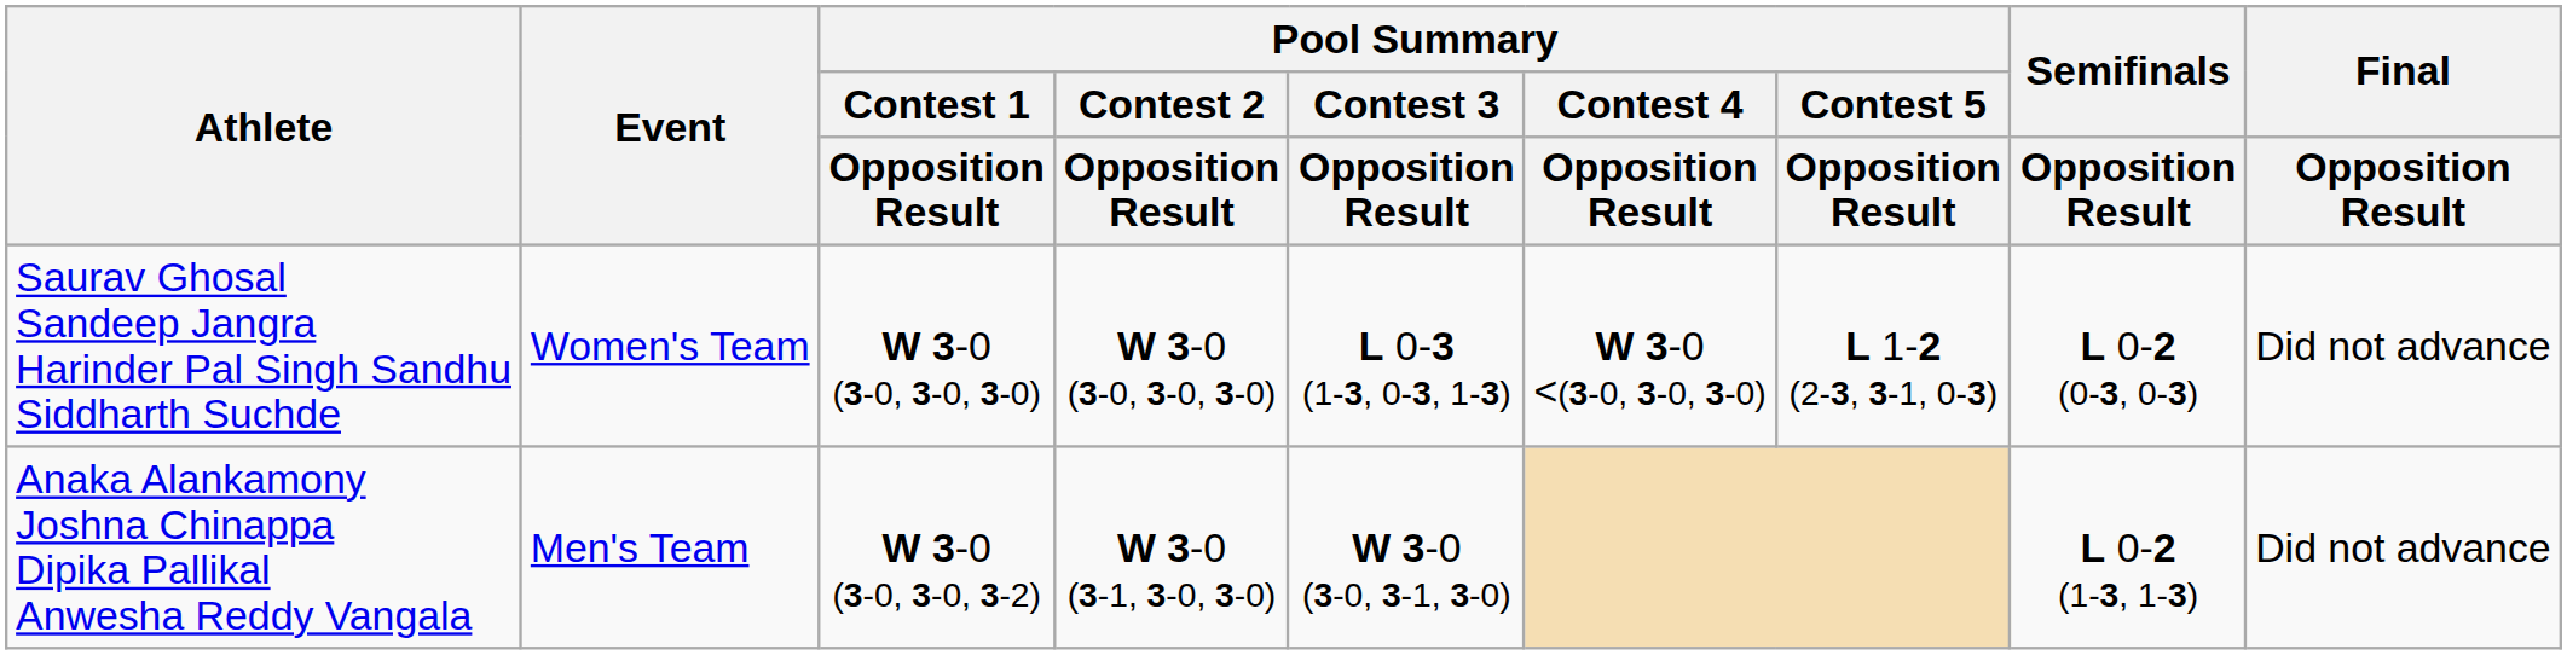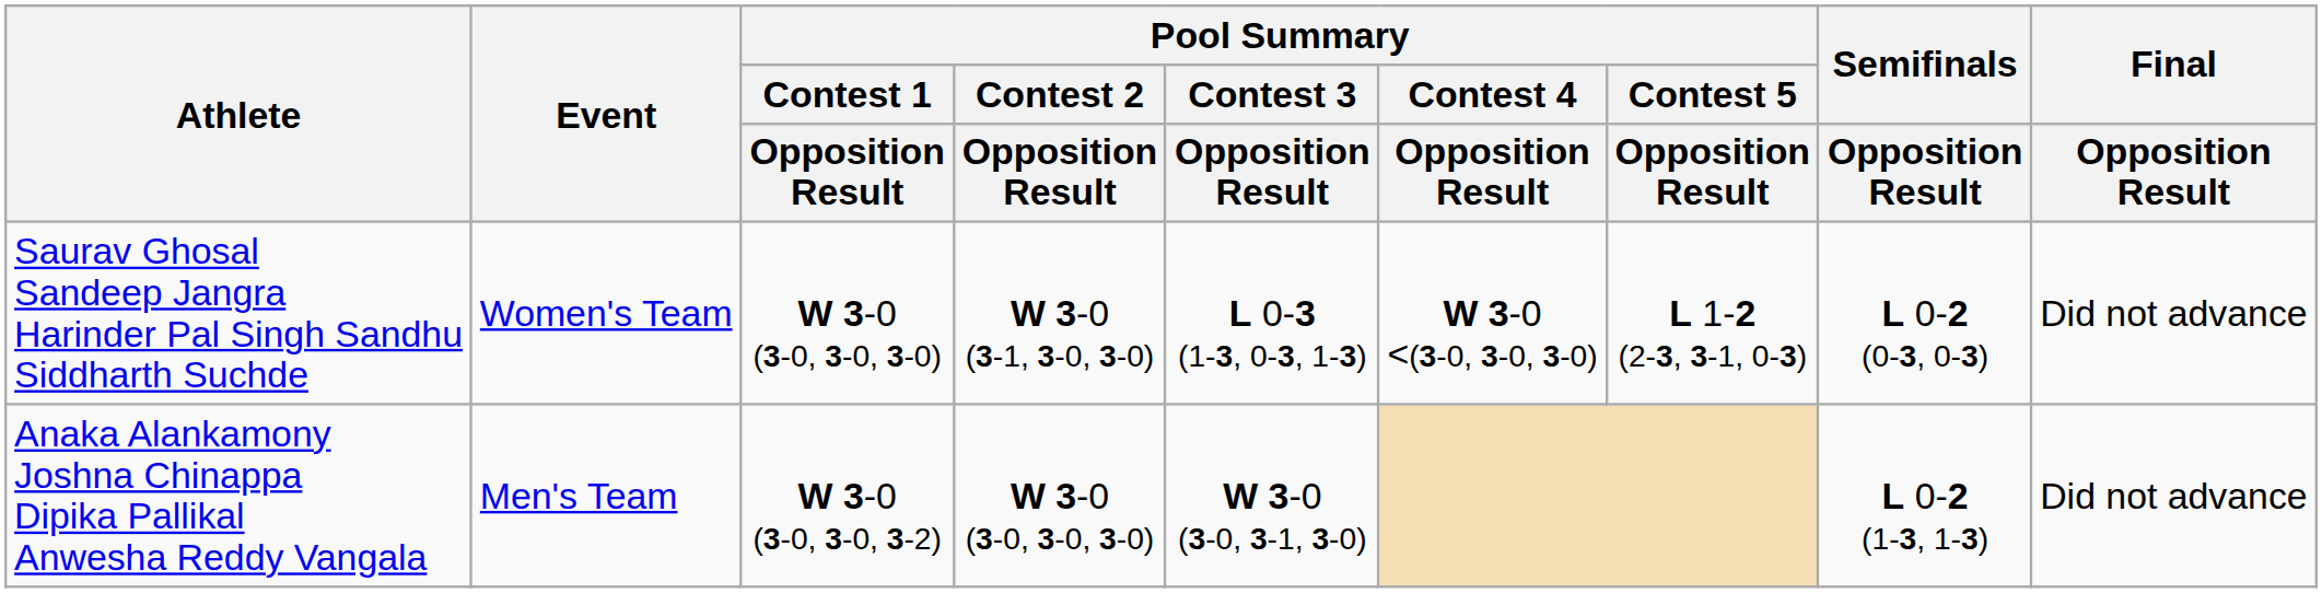row 4 | Pool Summary / Contest 2 / Opposition Result: W 3-0 (3-0, 3-0, 3-0) -> W 3-0 (3-1, 3-0, 3-0)
row 5 | Pool Summary / Contest 2 / Opposition Result: W 3-0 (3-1, 3-0, 3-0) -> W 3-0 (3-0, 3-0, 3-0)
